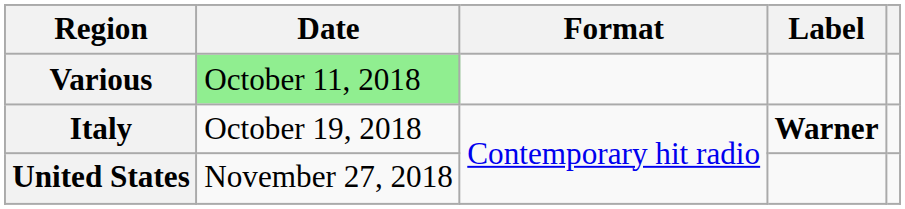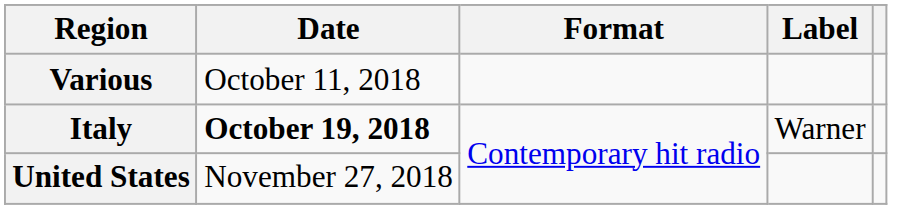Various | Date: lightgreen background -> no background
Italy | Date: normal -> bold
Italy | Label: bold -> normal
